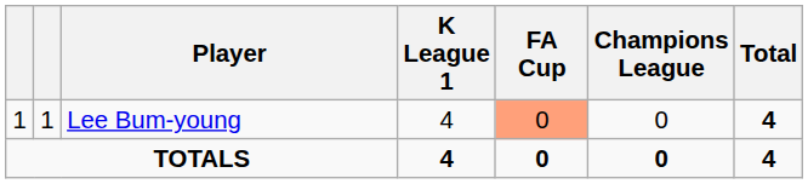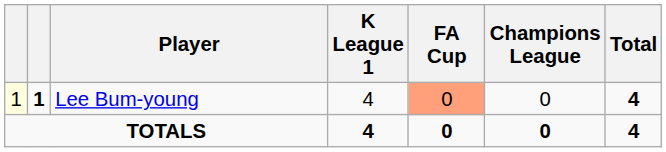row 2 | column 1: no background -> lightyellow background
row 2 | column 2: normal -> bold
